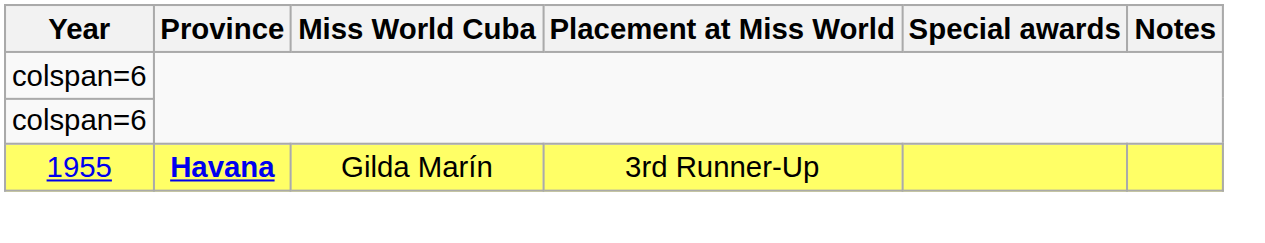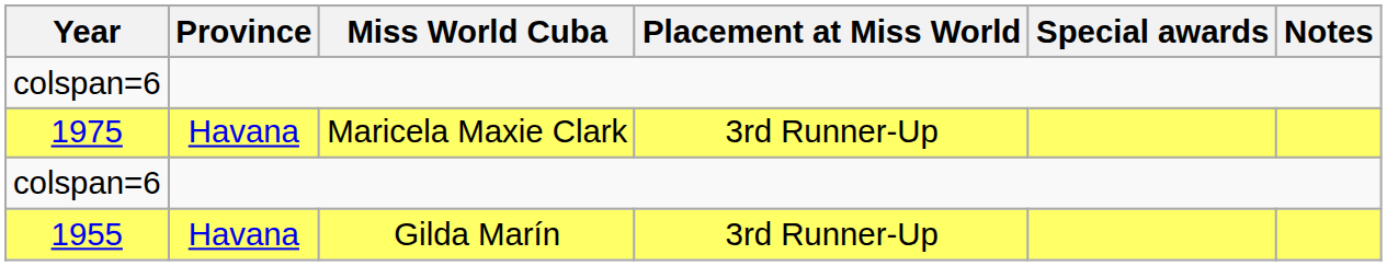+ row: 1975 | Havana | Maricela Maxie Clark | 3rd Runner-Up
1955 | Province: bold -> normal
